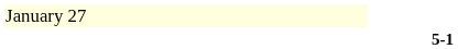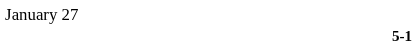January 27 | column 1: lightyellow background -> no background
